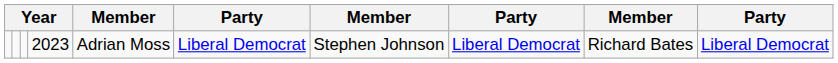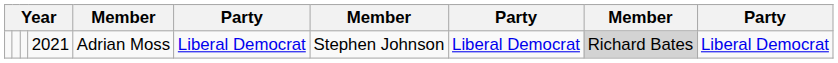row 2 | column 4: 2023 -> 2021
row 2 | column 9: no background -> lightgrey background
